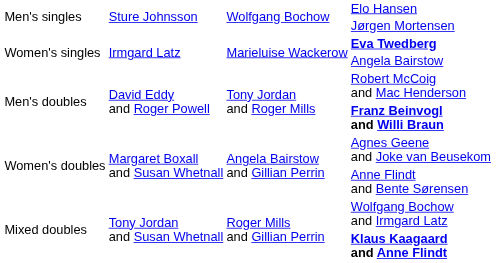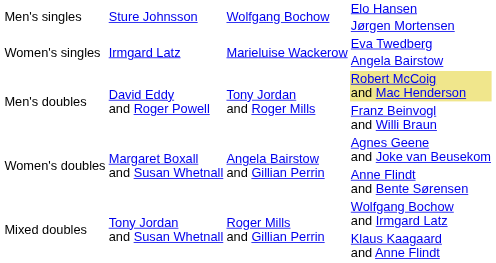Eva Twedberg | column 4: bold -> normal
Robert McCoig and Mac Henderson | column 4: no background -> khaki background
Franz Beinvogl and Willi Braun | column 4: bold -> normal
Klaus Kaagaard and Anne Flindt | column 4: bold -> normal
